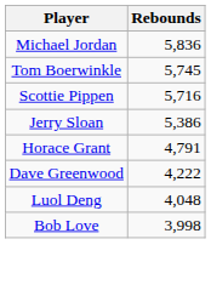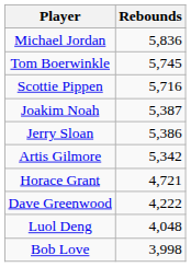+ row: Joakim Noah | 5,387
+ row: Artis Gilmore | 5,342
Horace Grant | Rebounds: 4,791 -> 4,721
